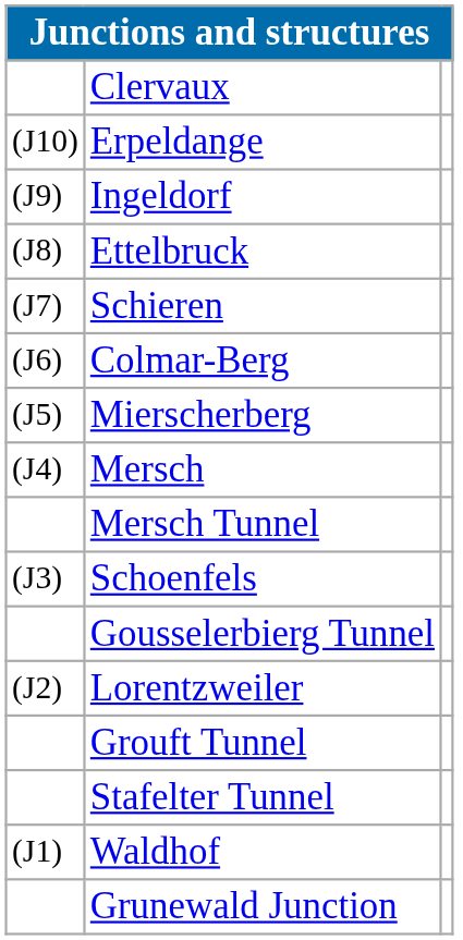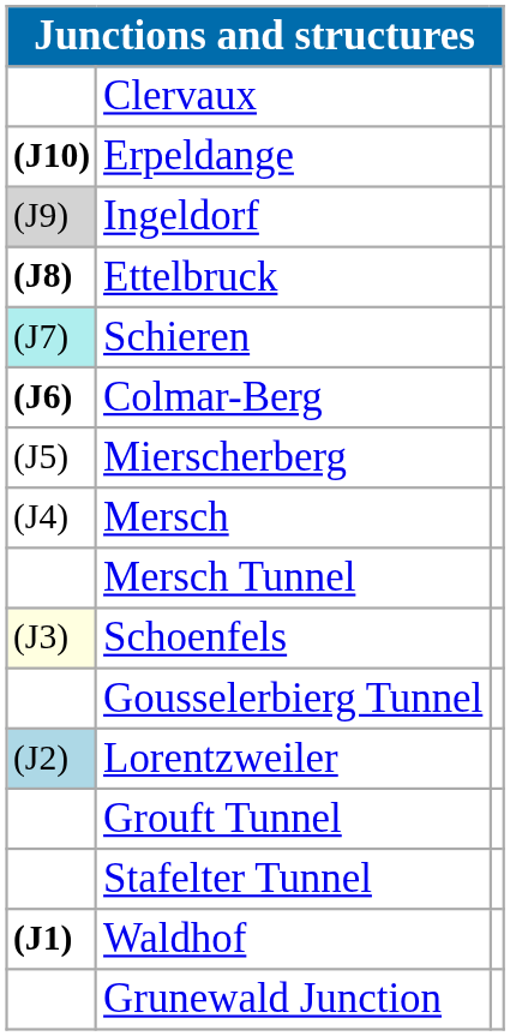Erpeldange | column 1: normal -> bold
Ingeldorf | column 1: no background -> lightgrey background
Ettelbruck | column 1: normal -> bold
Schieren | column 1: no background -> paleturquoise background
Colmar-Berg | column 1: normal -> bold
Schoenfels | column 1: no background -> lightyellow background
Lorentzweiler | column 1: no background -> lightblue background
Waldhof | column 1: normal -> bold
